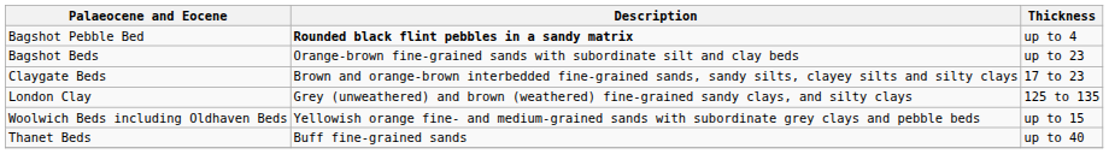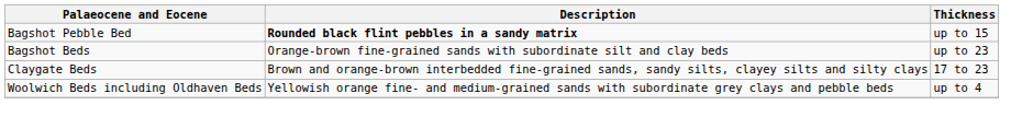Bagshot Pebble Bed | Thickness: up to 4 -> up to 15
- row: London Clay | Grey (unweathered) and brown (weathered) fine-grained sandy clays, and silty clays | 125 to 135
Woolwich Beds including Oldhaven Beds | Thickness: up to 15 -> up to 4
- row: Thanet Beds | Buff fine-grained sands | up to 40
